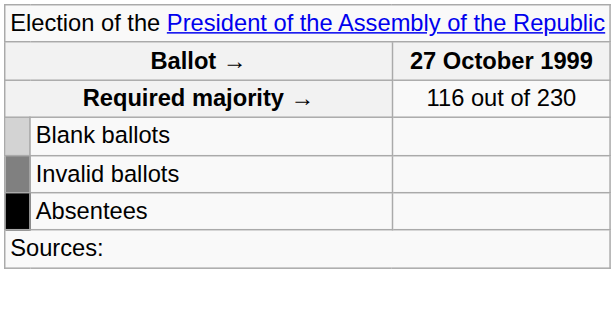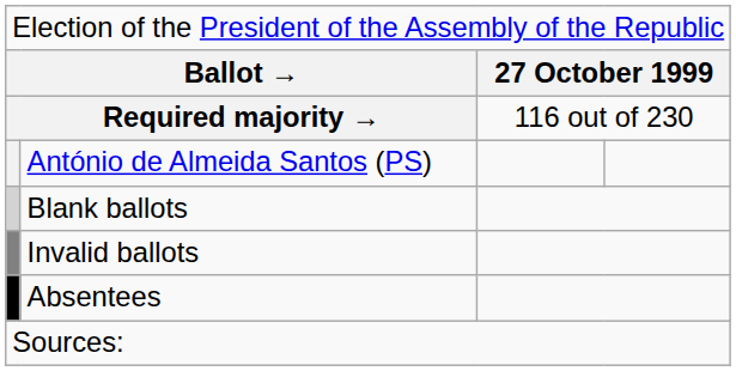+ row: António de Almeida Santos (PS)
